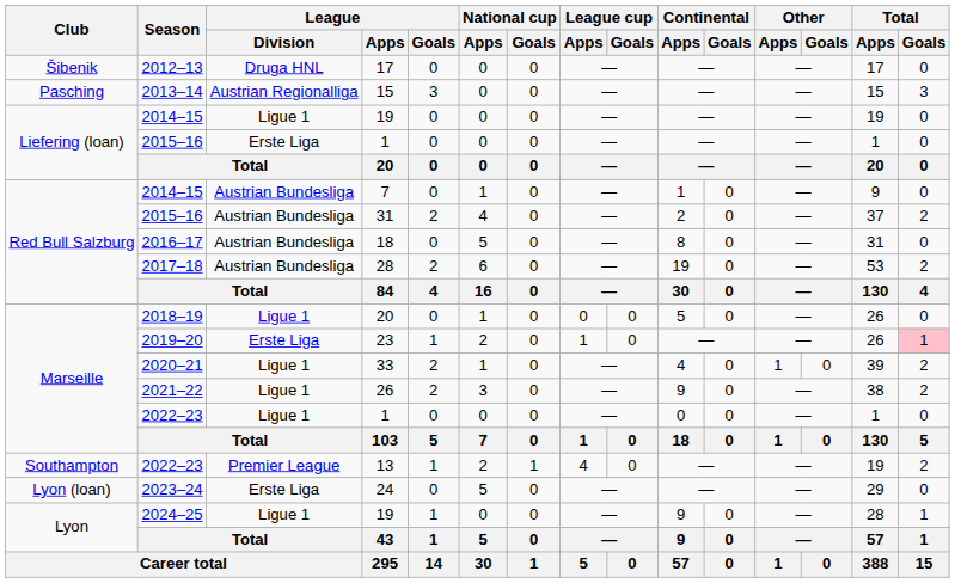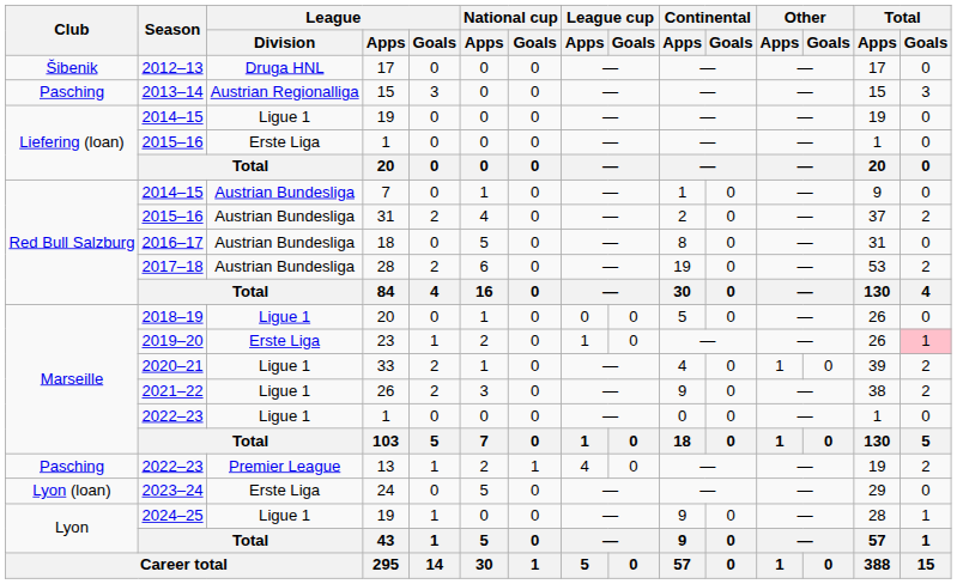13 | Club: Southampton -> Pasching
